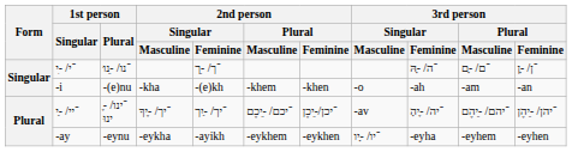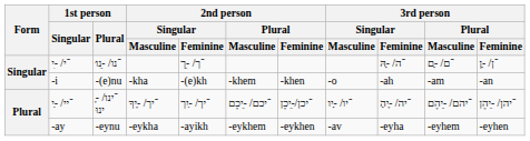־יי/ -ַי | 3rd person / Singular / Masculine: -av -> ־יו/ -ָיו
-ay | 3rd person / Singular / Masculine: ־יו/ -ָיו -> -av
